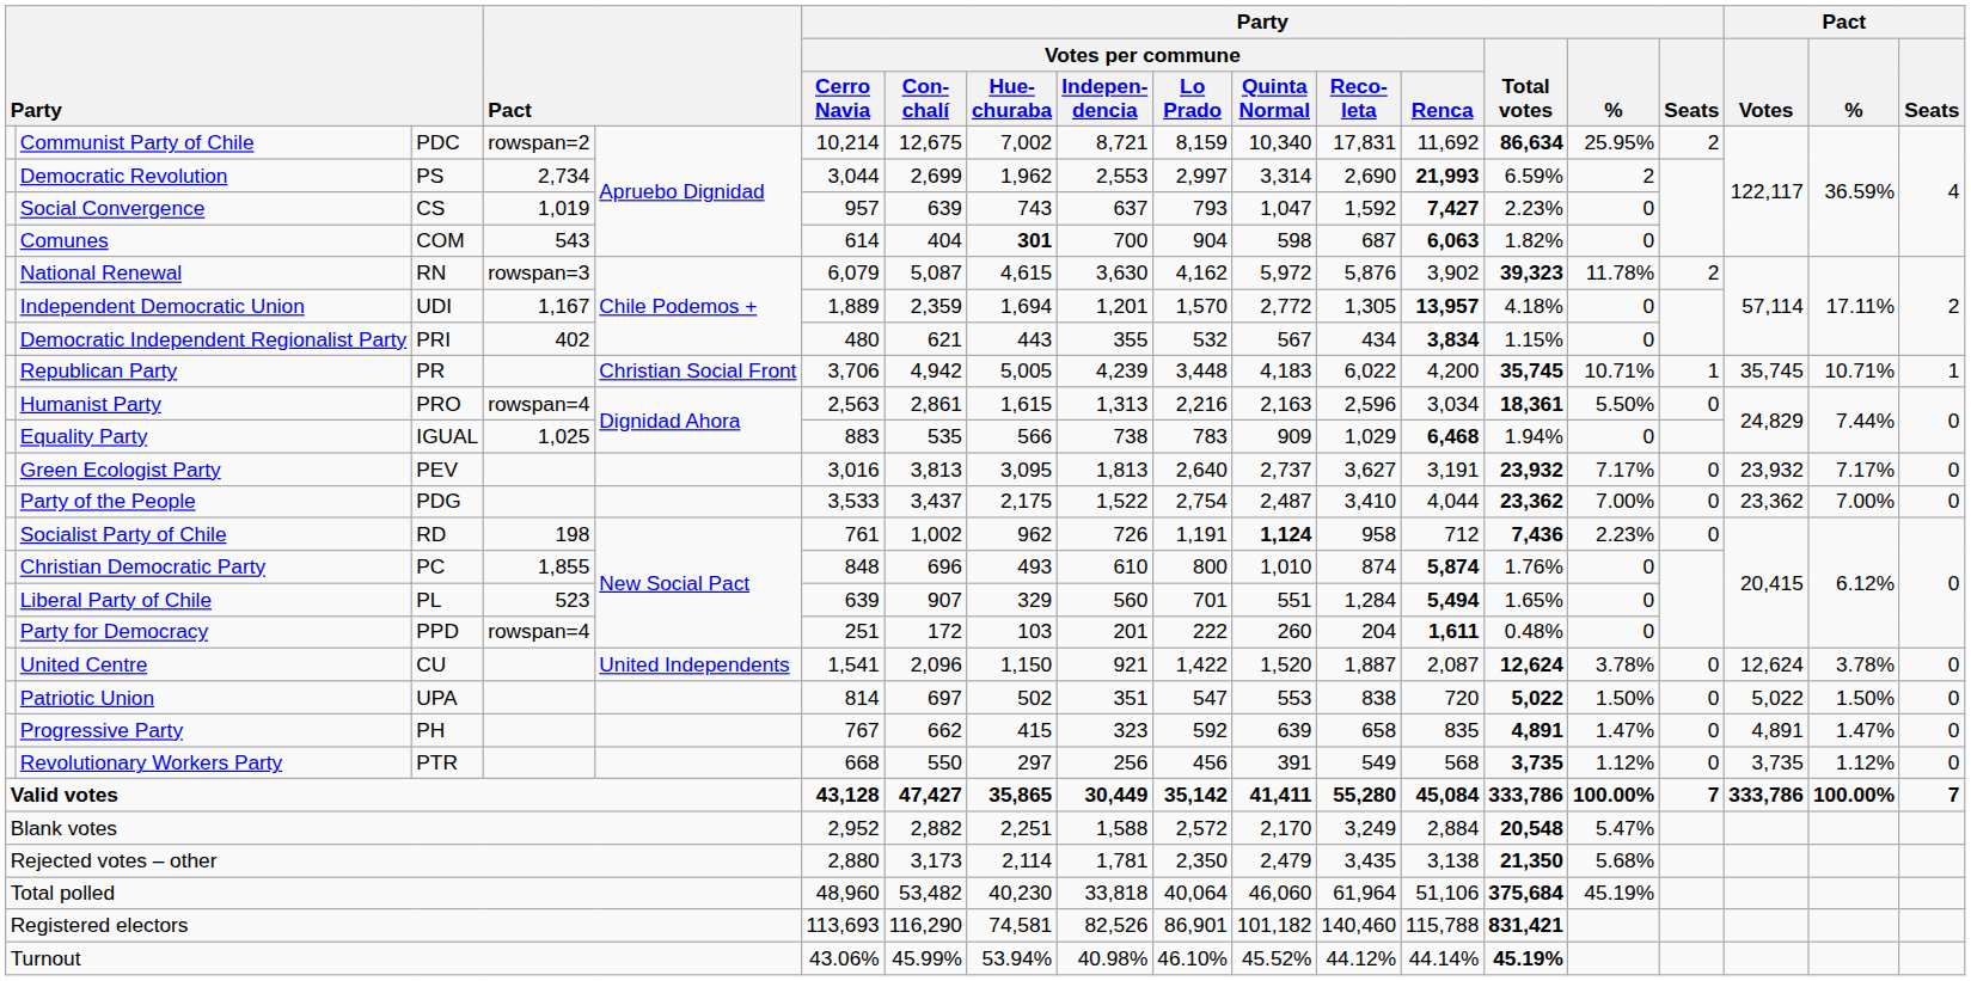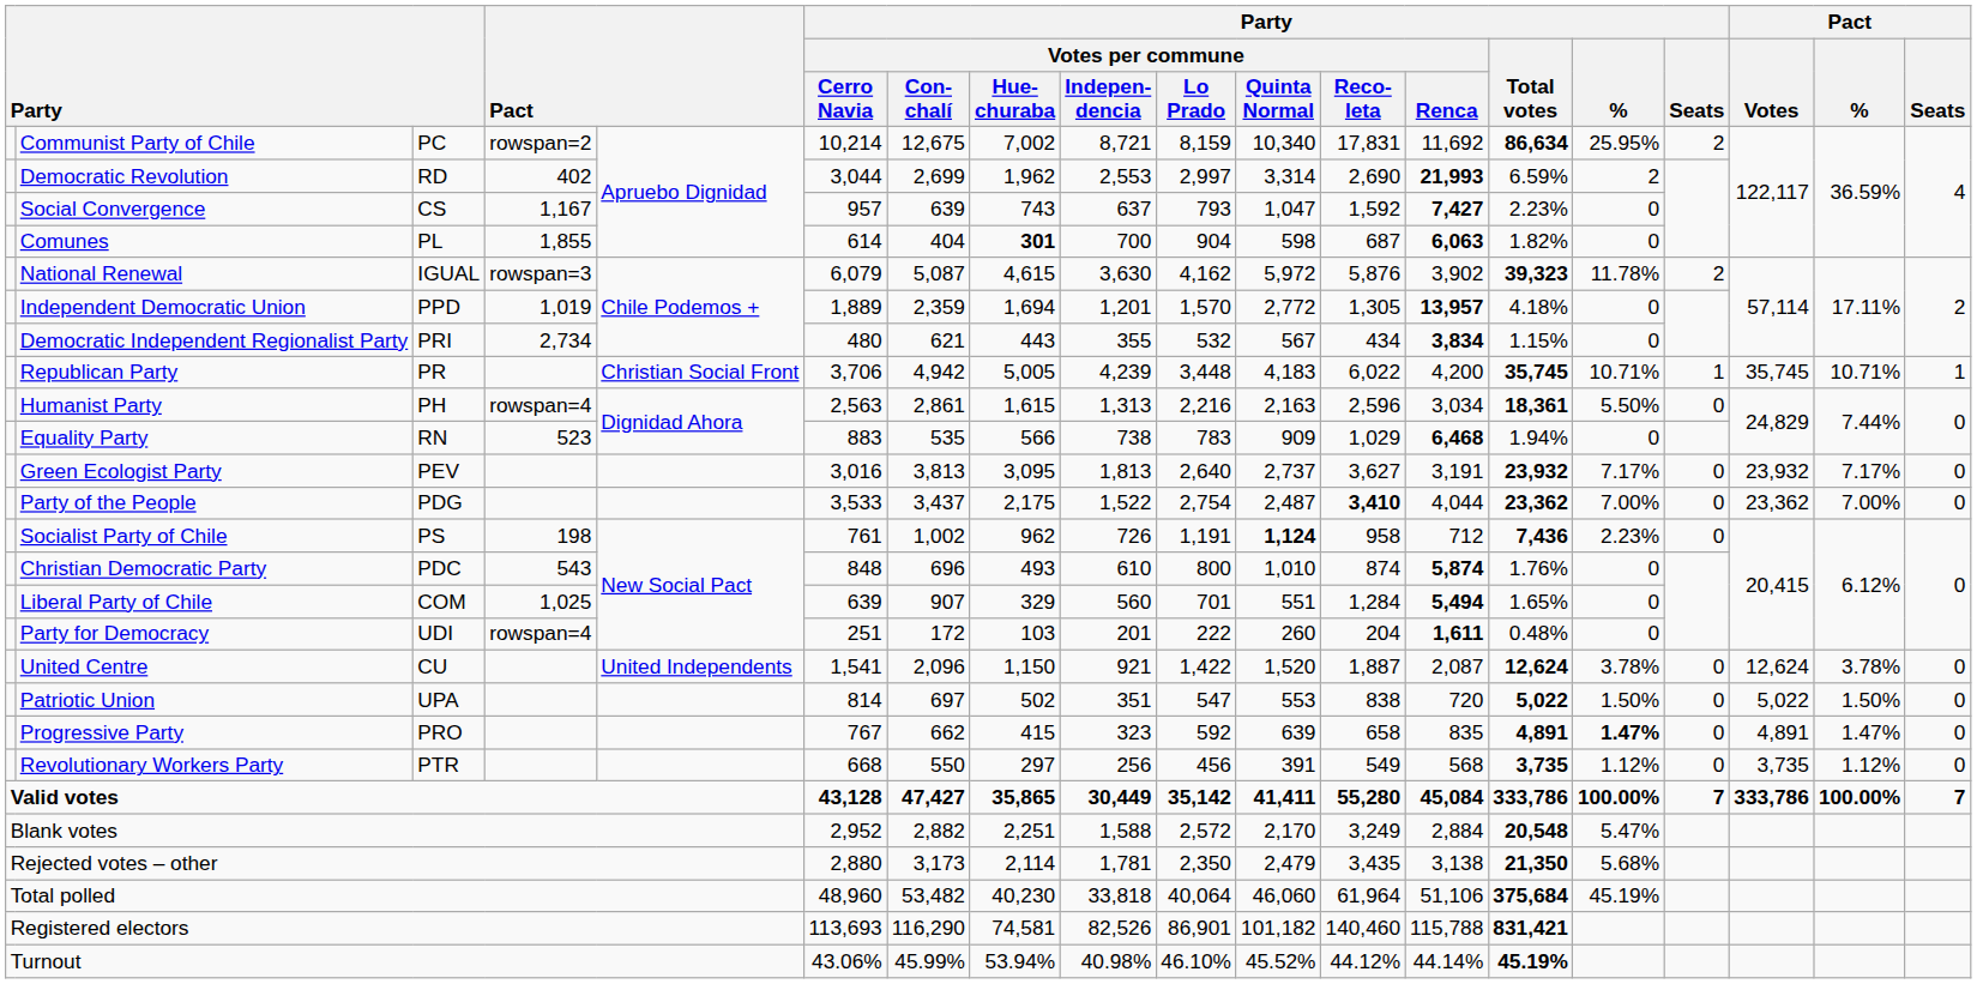Communist Party of Chile | column 3: PDC -> PC
Democratic Revolution | column 3: PS -> RD
Democratic Revolution | column 4: 2,734 -> 402
Social Convergence | column 4: 1,019 -> 1,167
Comunes | column 3: COM -> PL
Comunes | column 4: 543 -> 1,855
National Renewal | column 3: RN -> IGUAL
Independent Democratic Union | column 3: UDI -> PPD
Independent Democratic Union | column 4: 1,167 -> 1,019
Democratic Independent Regionalist Party | column 4: 402 -> 2,734
Humanist Party | column 3: PRO -> PH
Equality Party | column 3: IGUAL -> RN
Equality Party | column 4: 1,025 -> 523
Party of the People | Party / Votes per commune / Reco- leta: normal -> bold
Socialist Party of Chile | column 3: RD -> PS
Christian Democratic Party | column 3: PC -> PDC
Christian Democratic Party | column 4: 1,855 -> 543
Liberal Party of Chile | column 3: PL -> COM
Liberal Party of Chile | column 4: 523 -> 1,025
Party for Democracy | column 3: PPD -> UDI
Progressive Party | column 3: PH -> PRO
Progressive Party | Party / %: normal -> bold
